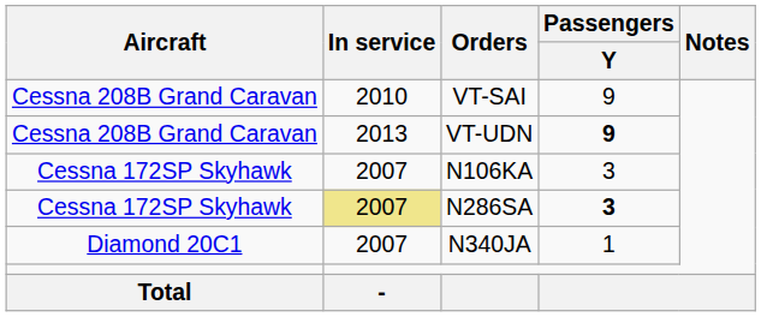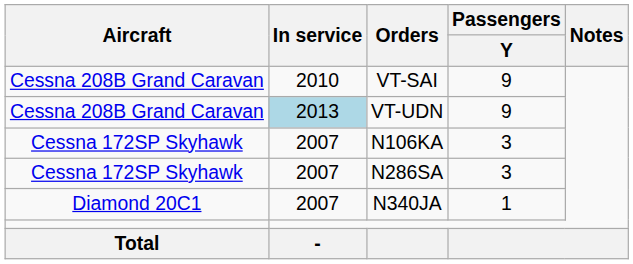VT-UDN | In service: no background -> lightblue background
VT-UDN | Passengers / Y: bold -> normal
N286SA | In service: khaki background -> no background
N286SA | Passengers / Y: bold -> normal
